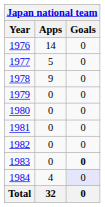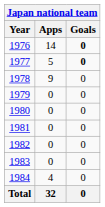1976 | Goals: normal -> bold
1977 | Goals: normal -> bold
1983 | Goals: bold -> normal
1984 | Goals: lavender background -> no background
